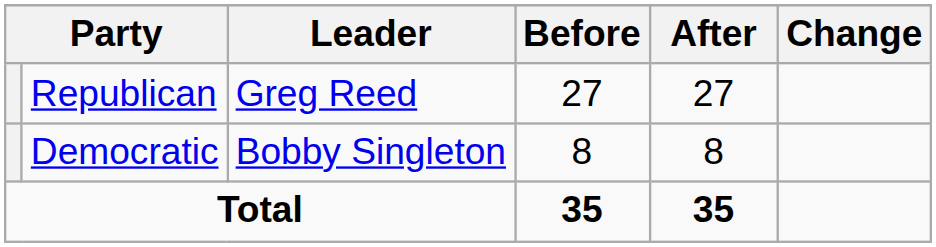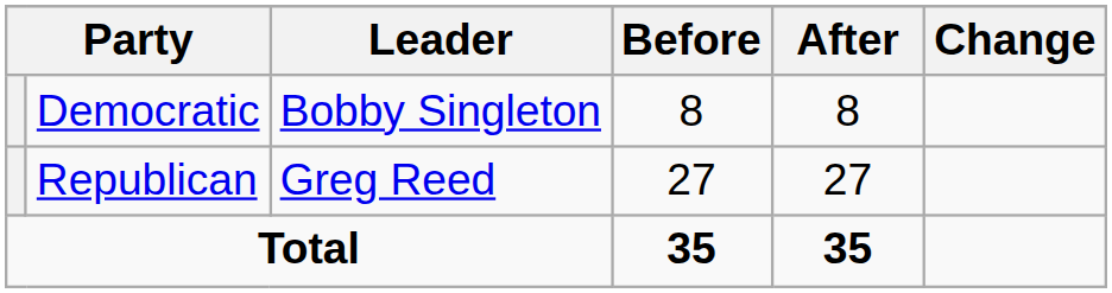rows swapped: Republican <-> Democratic
